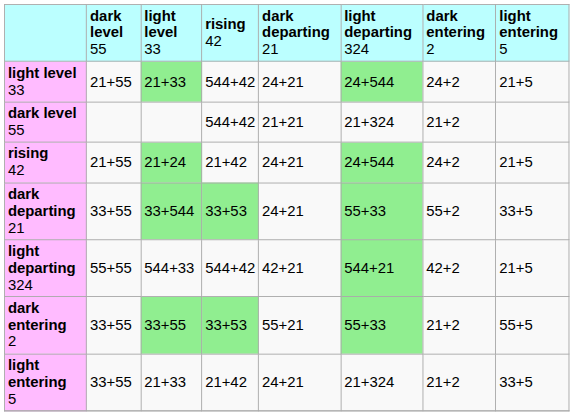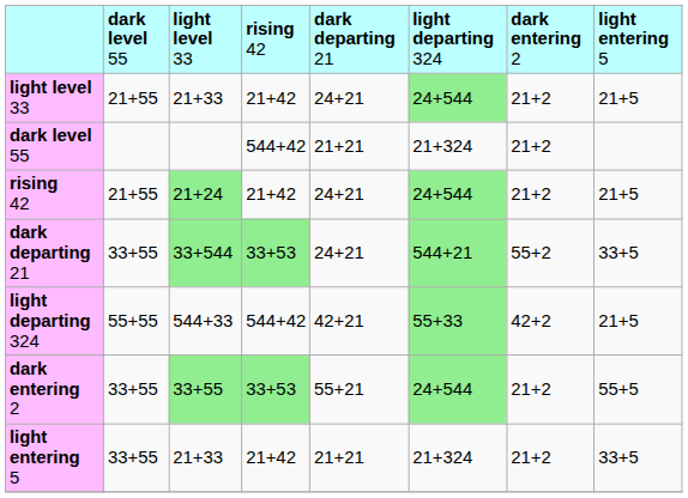row 2 | column 3: lightgreen background -> no background
row 2 | column 4: 544+42 -> 21+42
row 2 | column 7: 24+2 -> 21+2
row 4 | column 7: 24+2 -> 21+2
row 5 | column 6: 55+33 -> 544+21
row 6 | column 6: 544+21 -> 55+33
row 7 | column 6: 55+33 -> 24+544
row 8 | column 5: 24+21 -> 21+21
